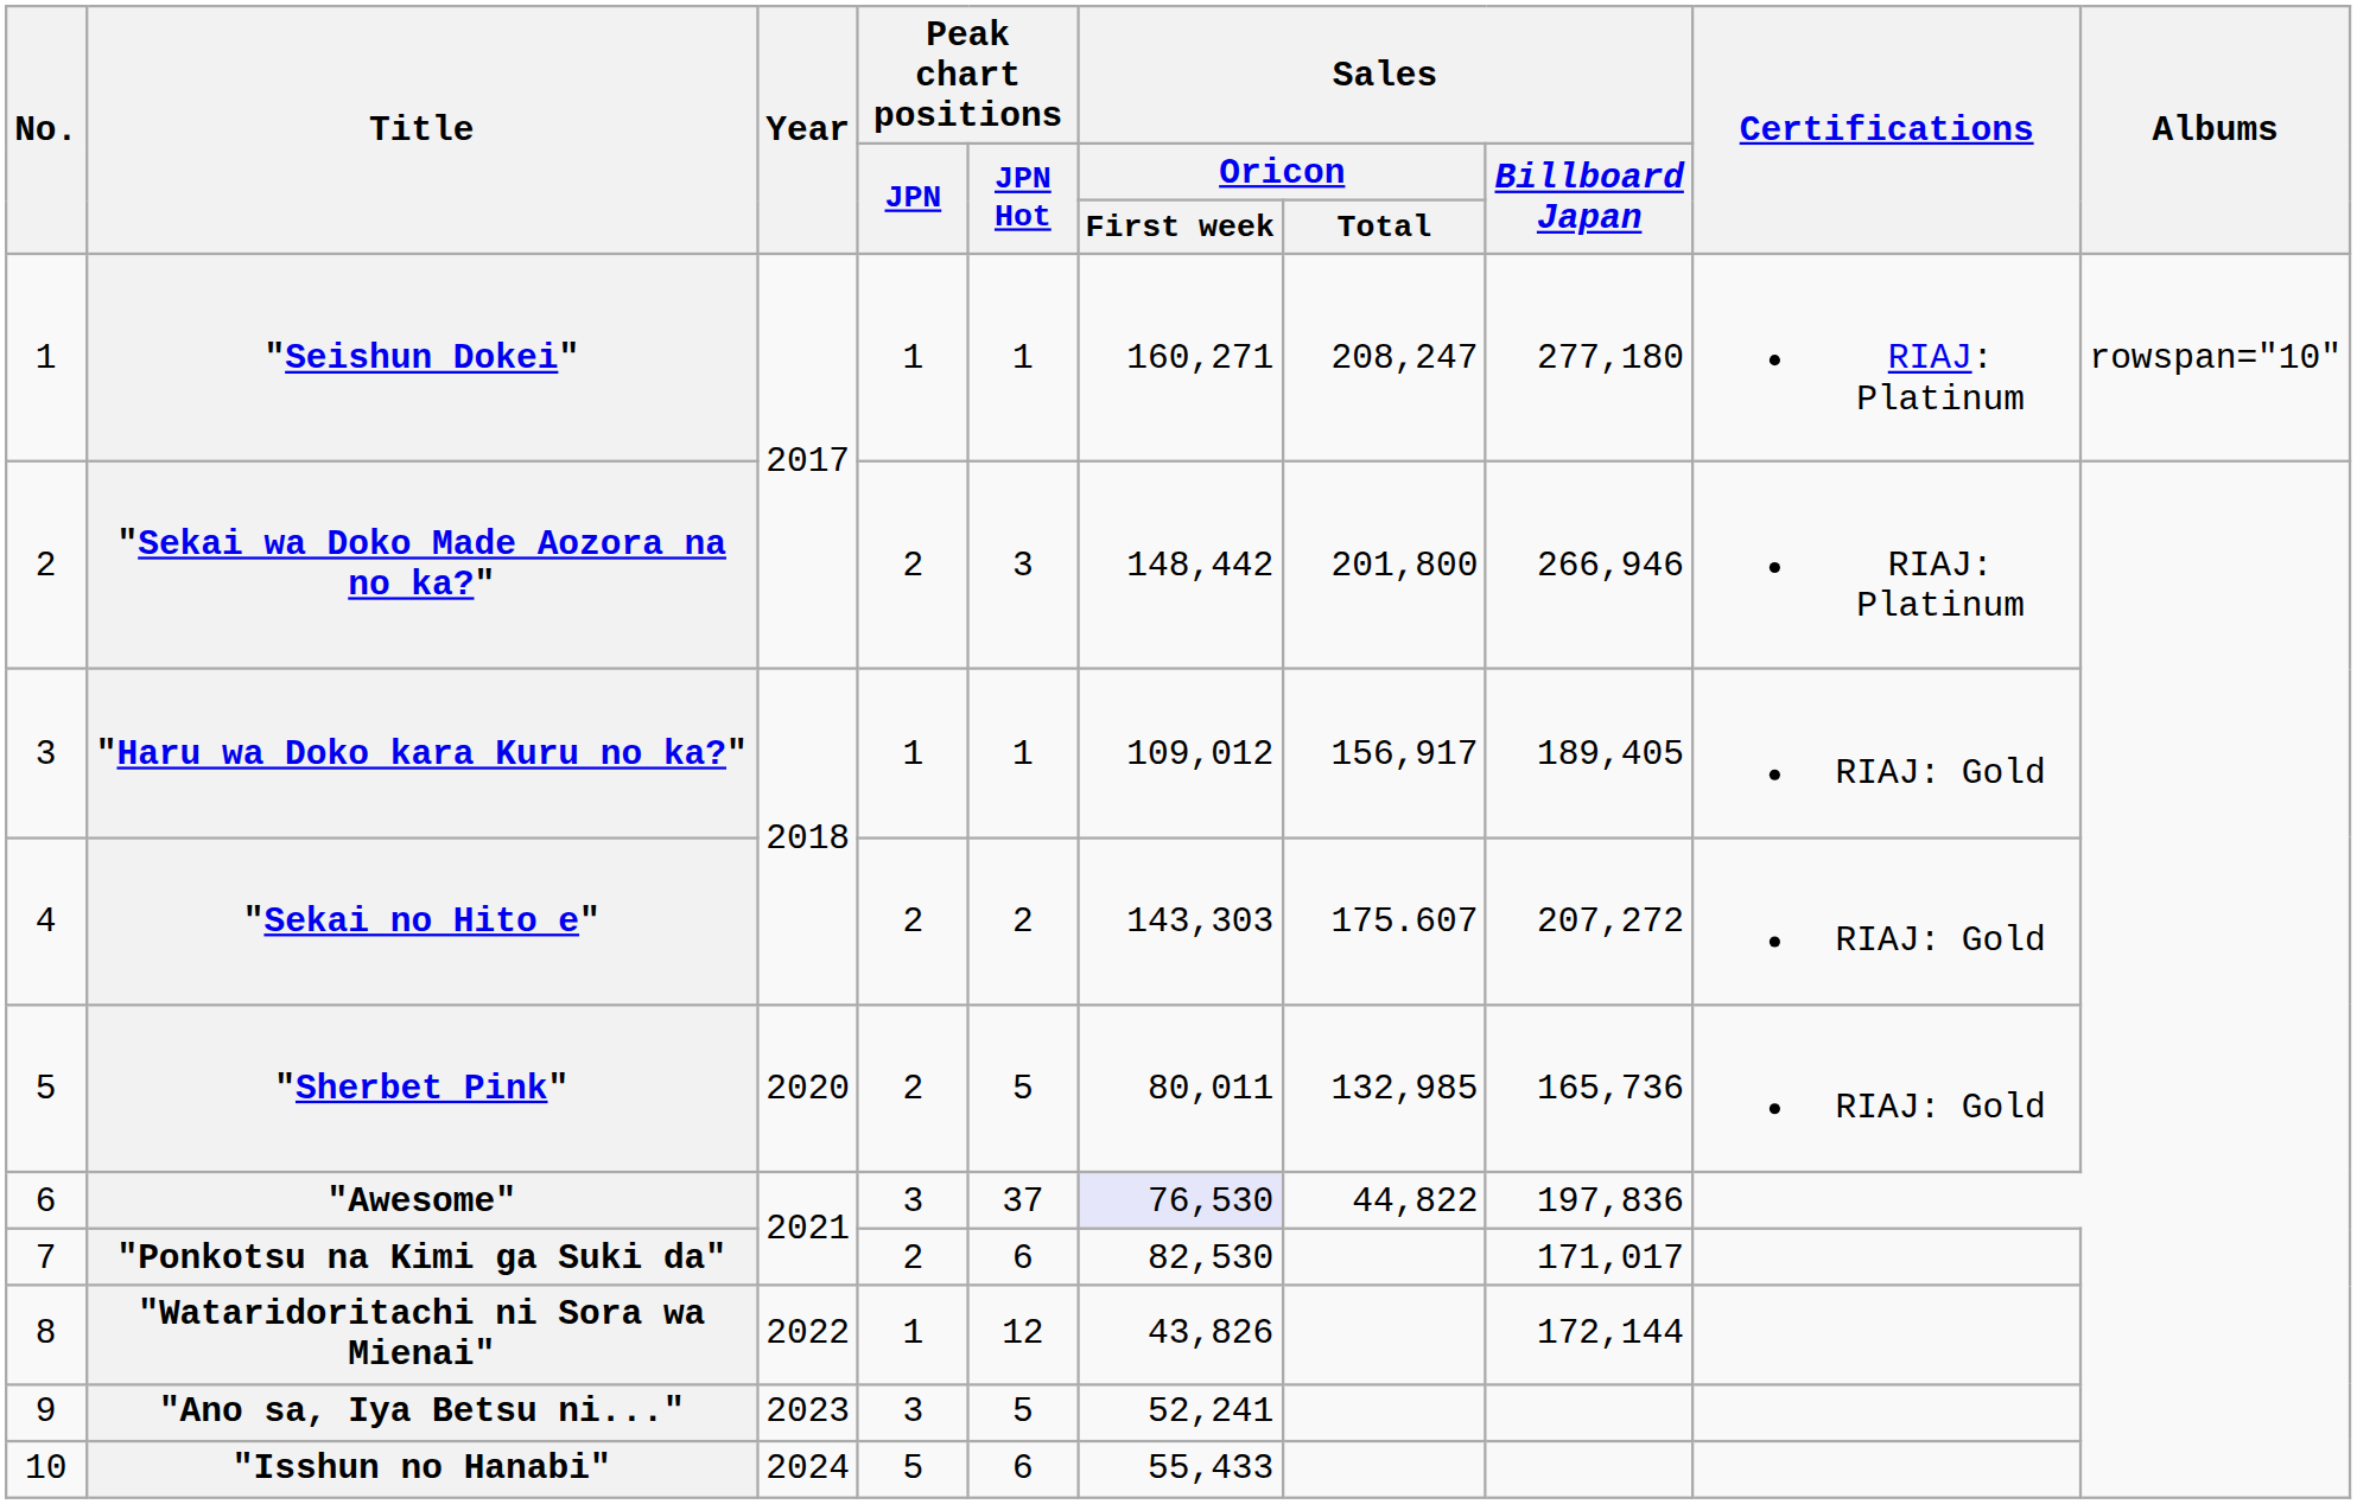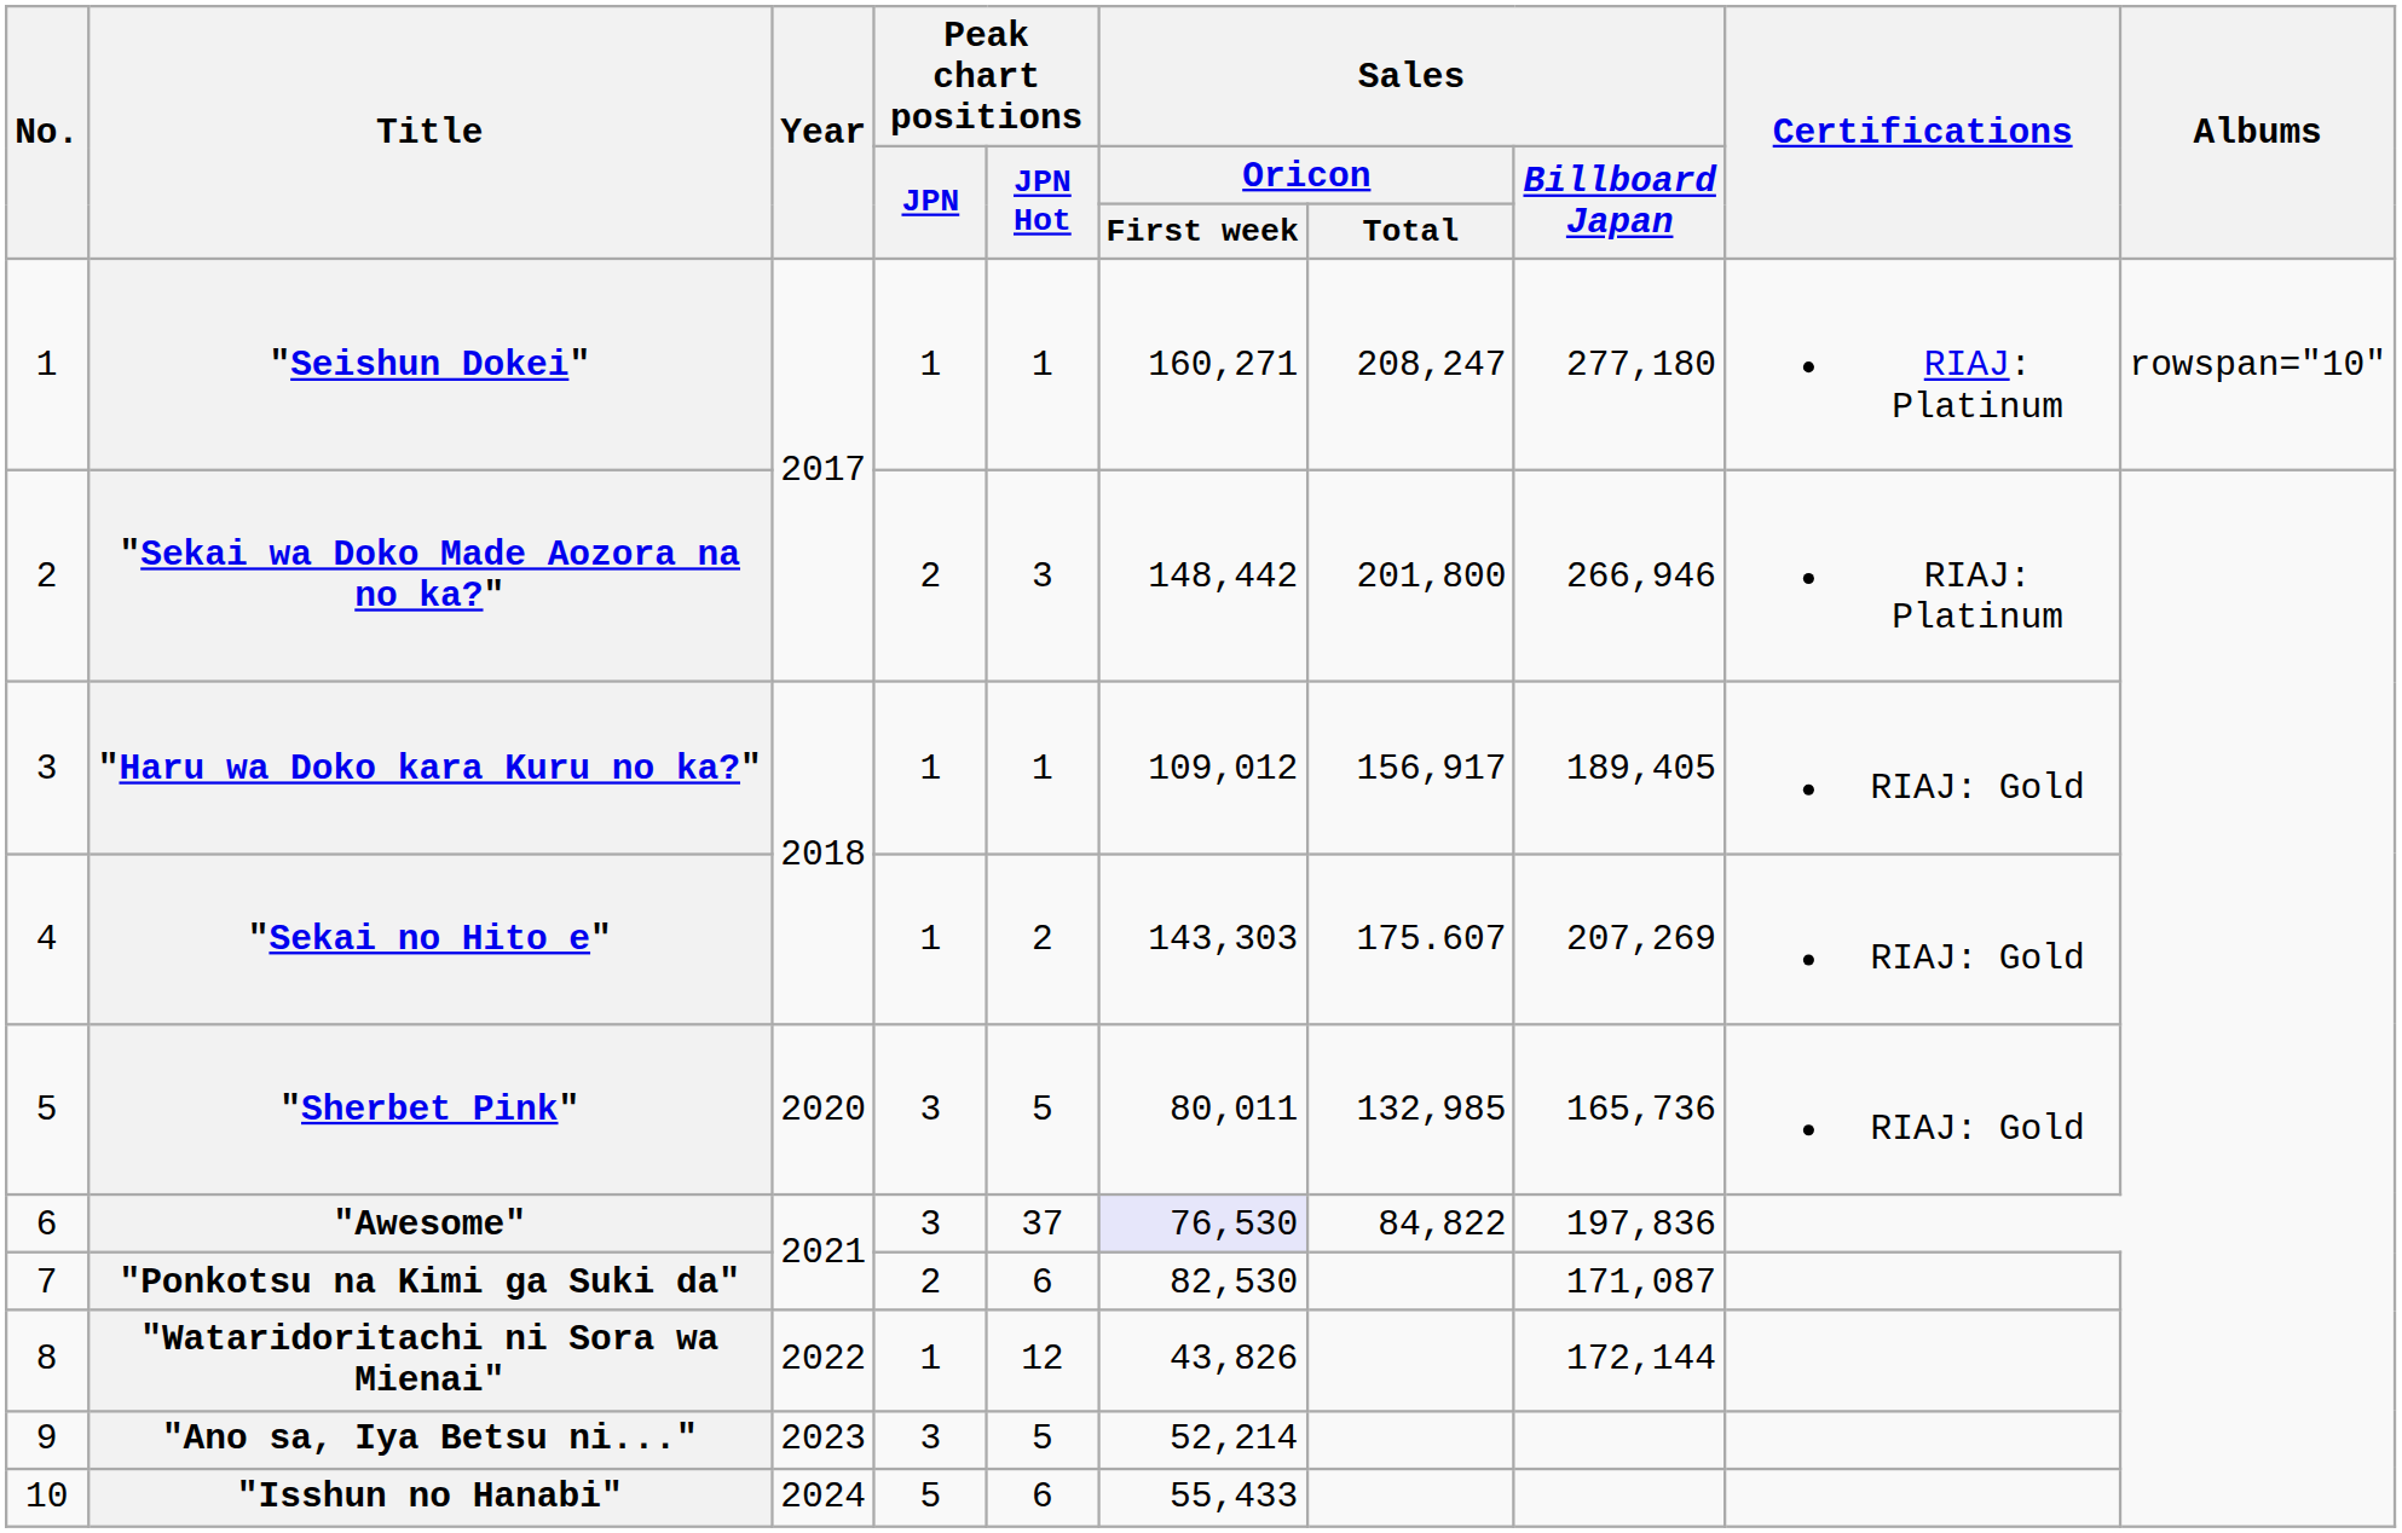"Sekai no Hito e" | Peak chart positions / JPN: 2 -> 1
"Sekai no Hito e" | Sales / Billboard Japan: 207,272 -> 207,269
"Sherbet Pink" | Peak chart positions / JPN: 2 -> 3
"Awesome" | Sales / Oricon / Total: 44,822 -> 84,822
"Ponkotsu na Kimi ga Suki da" | Sales / Billboard Japan: 171,017 -> 171,087
"Ano sa, Iya Betsu ni..." | Sales / Oricon / First week: 52,241 -> 52,214
